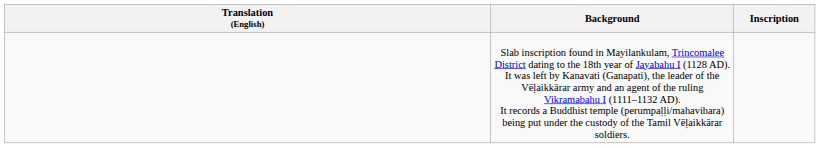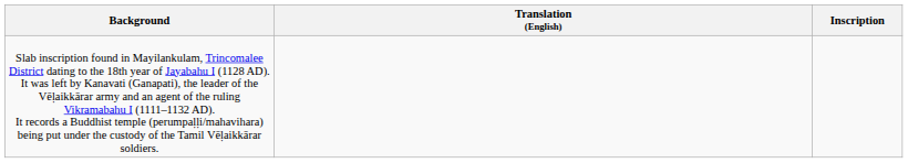columns swapped: Background <-> Translation (English)
